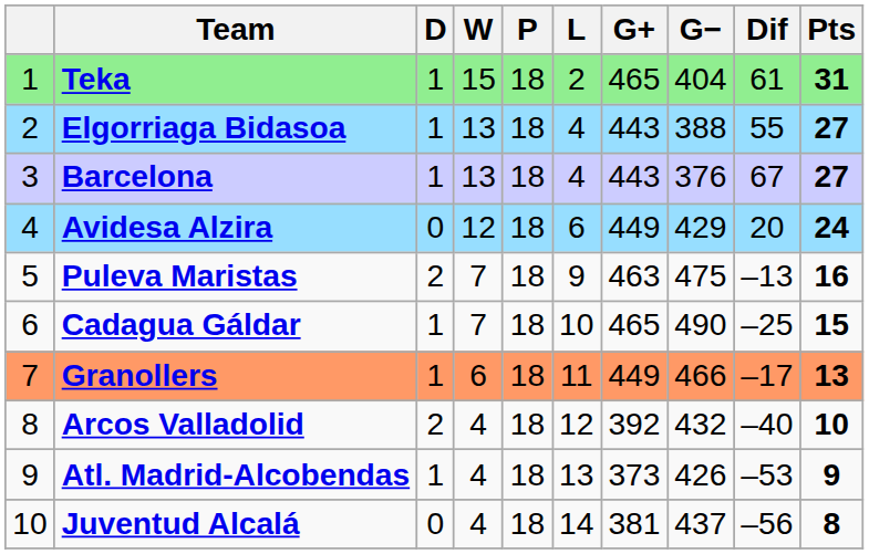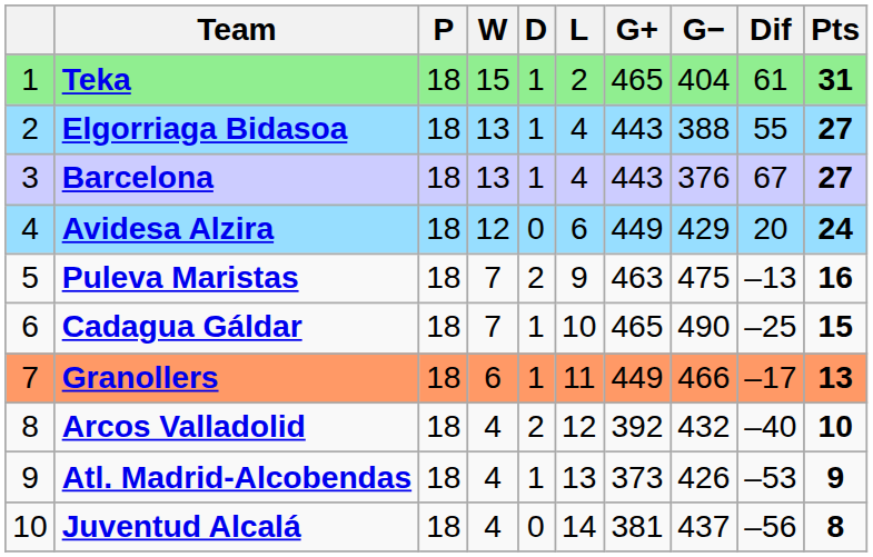columns swapped: P <-> D
